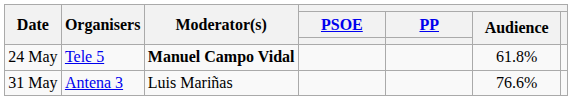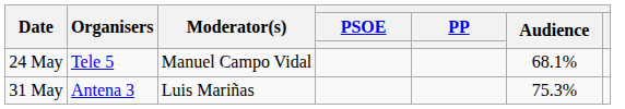24 May | Moderator(s): bold -> normal
24 May | Audience: 61.8% -> 68.1%
31 May | Audience: 76.6% -> 75.3%
